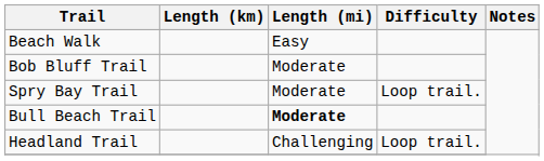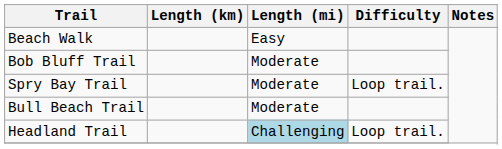Bull Beach Trail | Length (mi): bold -> normal
Headland Trail | Length (mi): no background -> lightblue background
